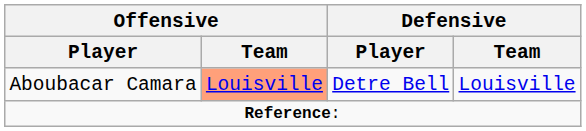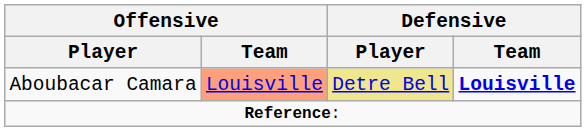Aboubacar Camara | Defensive / Player: no background -> khaki background
Aboubacar Camara | Defensive / Team: normal -> bold
